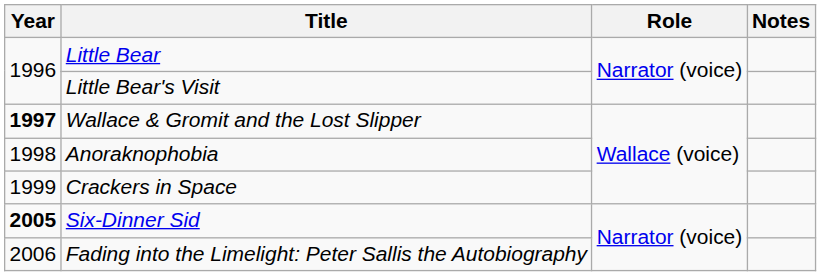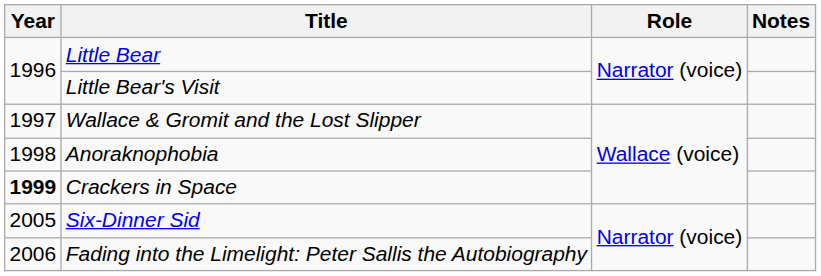Wallace & Gromit and the Lost Slipper | Year: bold -> normal
Crackers in Space | Year: normal -> bold
Six-Dinner Sid | Year: bold -> normal
